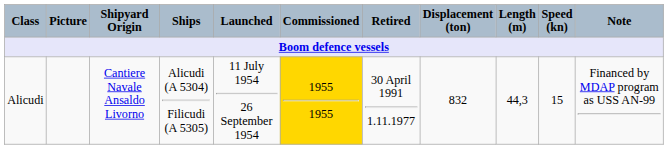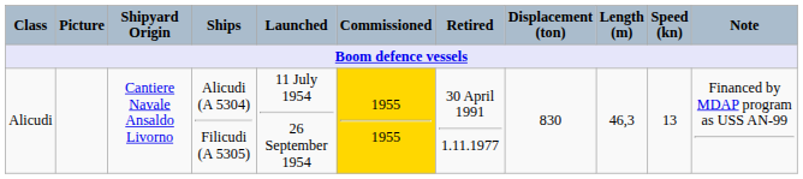Alicudi | Displacement (ton): 832 -> 830
Alicudi | Length (m): 44,3 -> 46,3
Alicudi | Speed (kn): 15 -> 13
